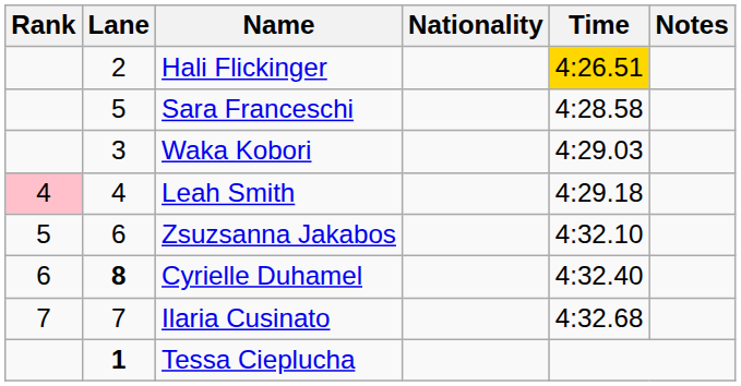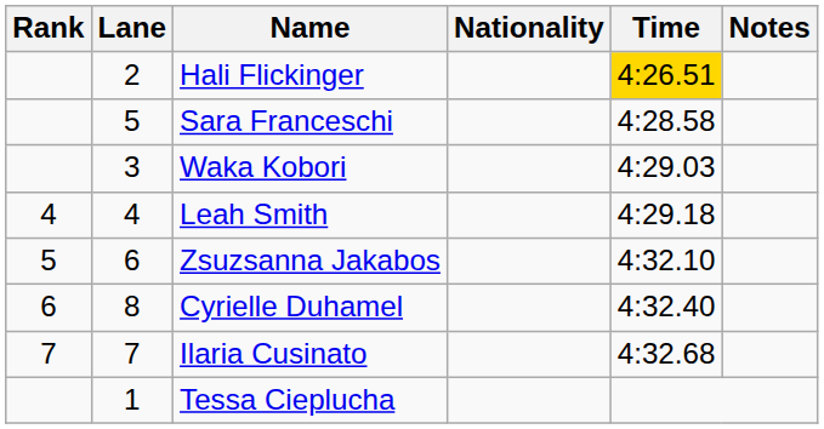Leah Smith | Rank: pink background -> no background
Cyrielle Duhamel | Lane: bold -> normal
Tessa Cieplucha | Lane: bold -> normal
